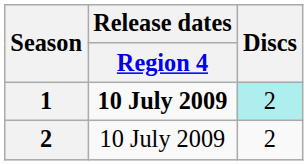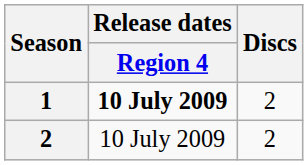1 | Discs: paleturquoise background -> no background
